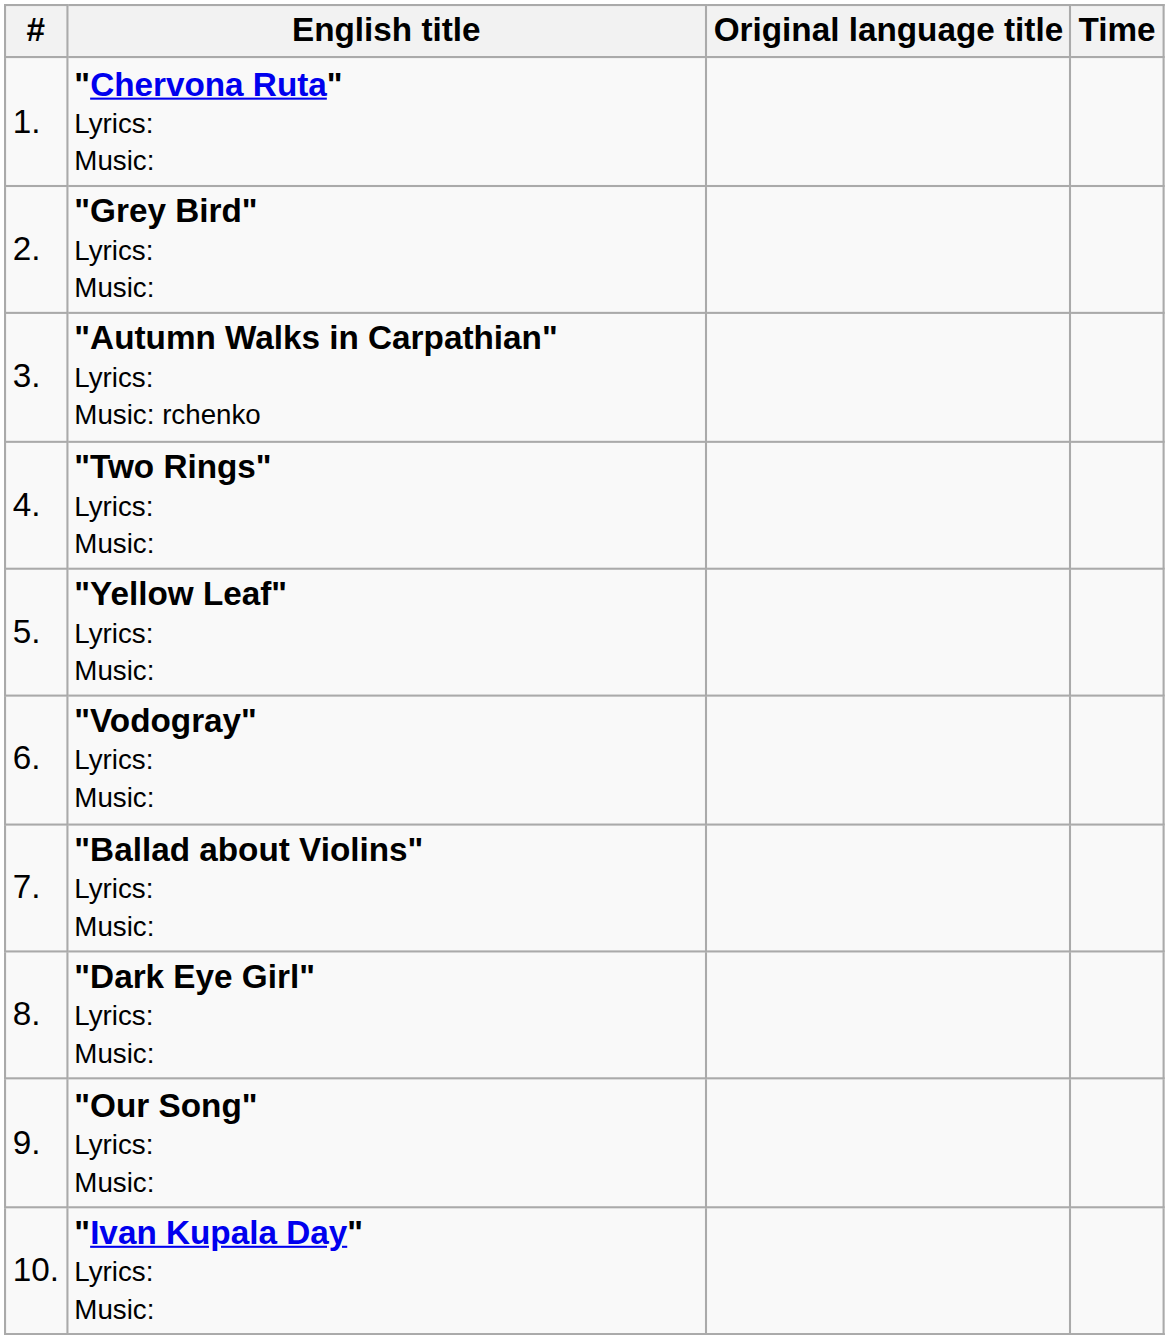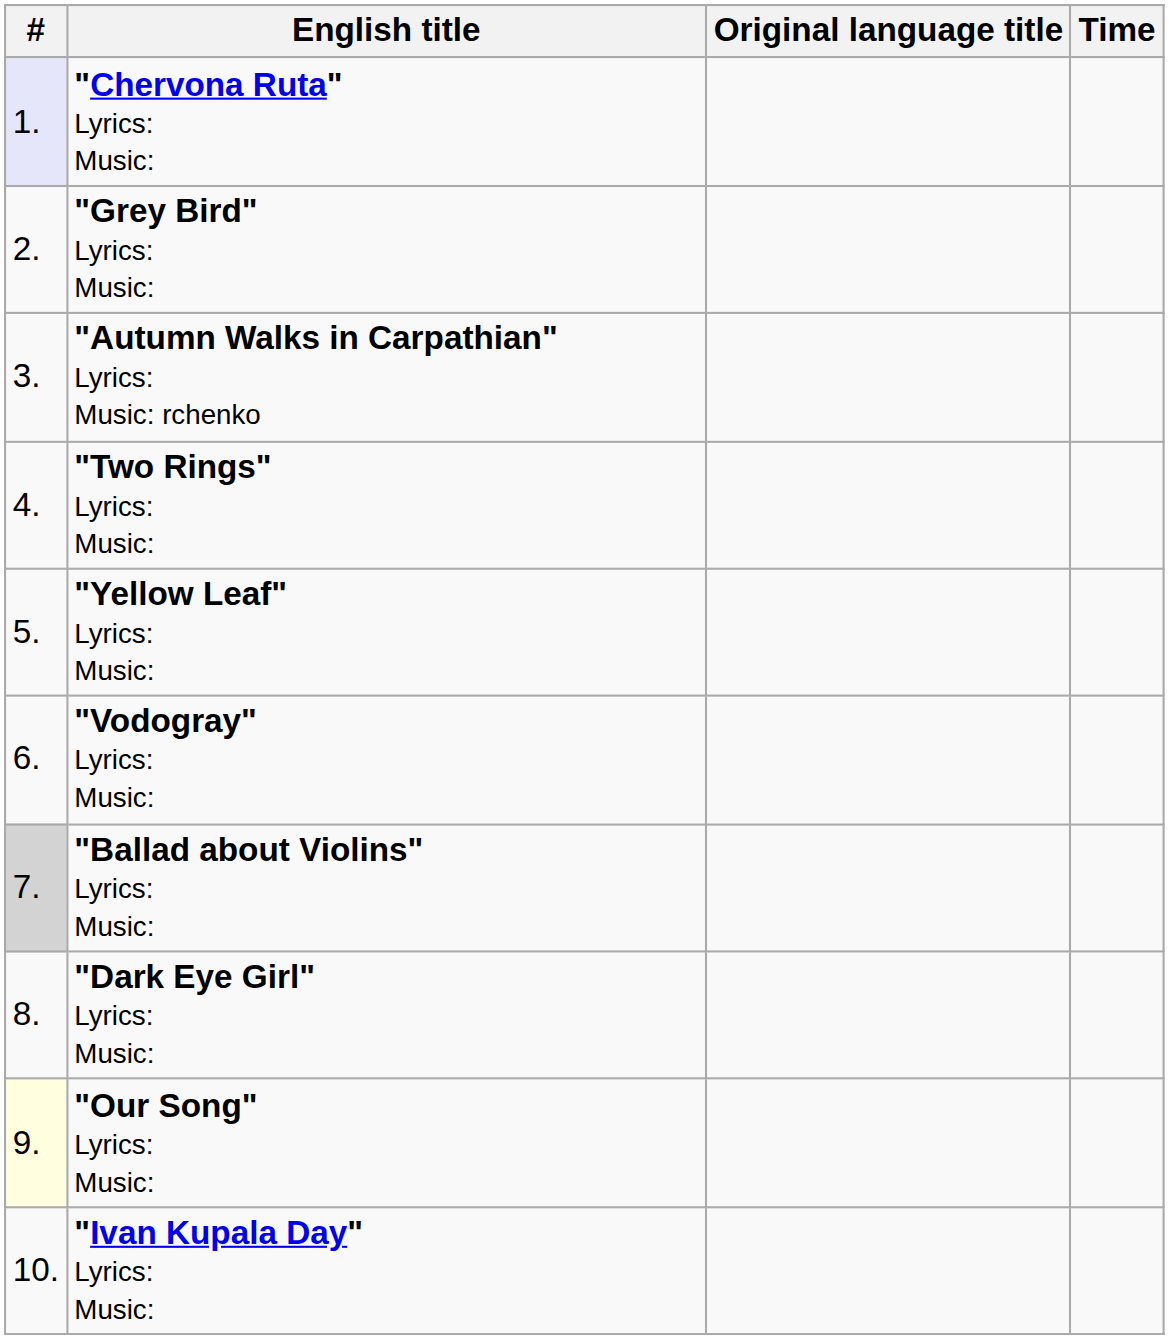"Chervona Ruta" Lyrics: Music: | #: no background -> lavender background
"Ballad about Violins" Lyrics: Music: | #: no background -> lightgrey background
"Our Song" Lyrics: Music: | #: no background -> lightyellow background
